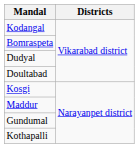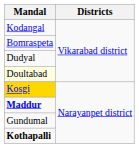Doultabad | Mandal: no background -> lightyellow background
Kosgi | Mandal: no background -> gold background
Maddur | Mandal: normal -> bold
Kothapalli | Mandal: normal -> bold
